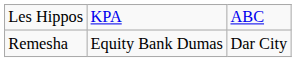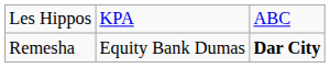Remesha | column 3: normal -> bold
